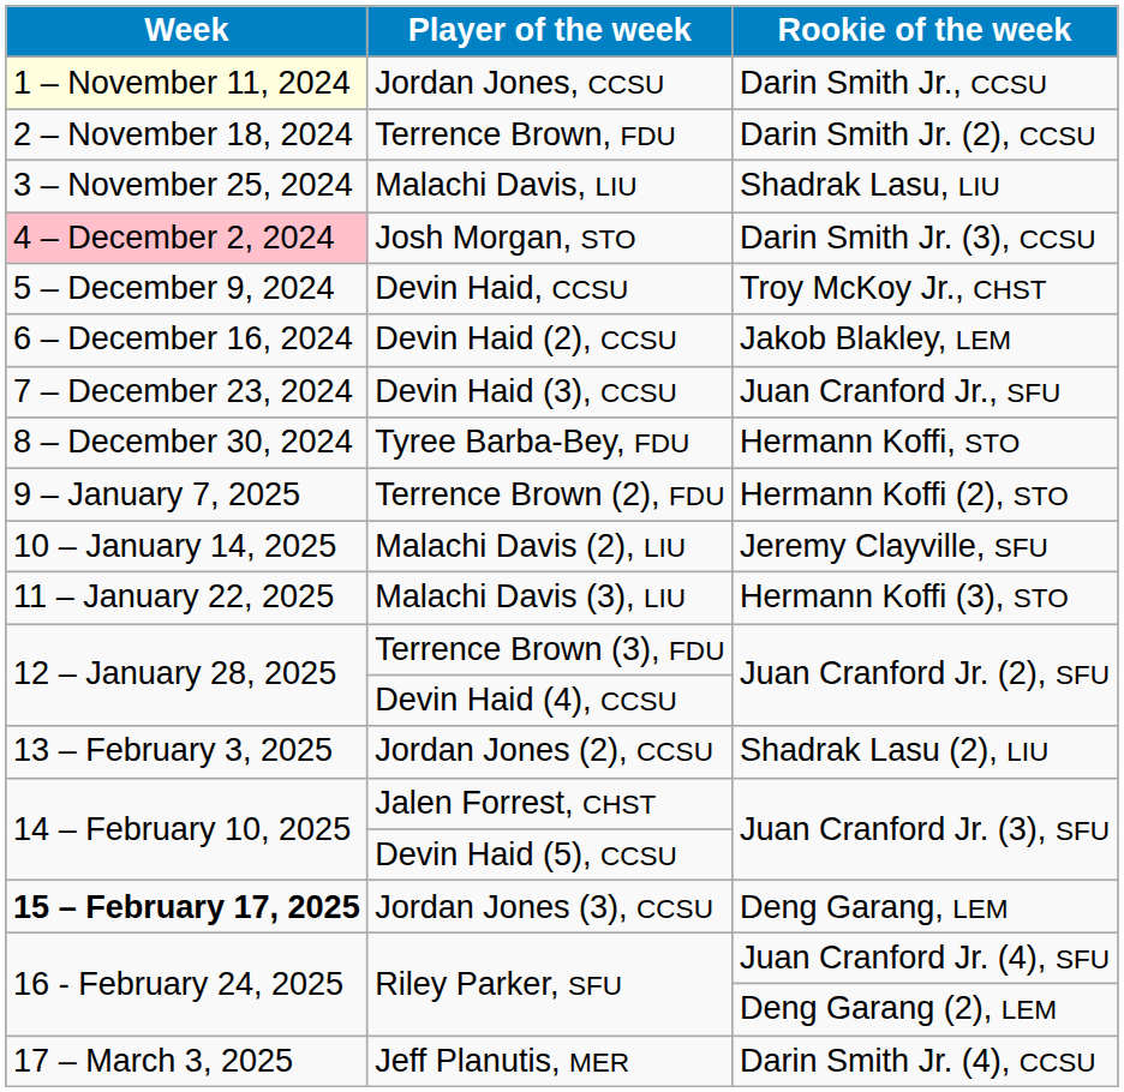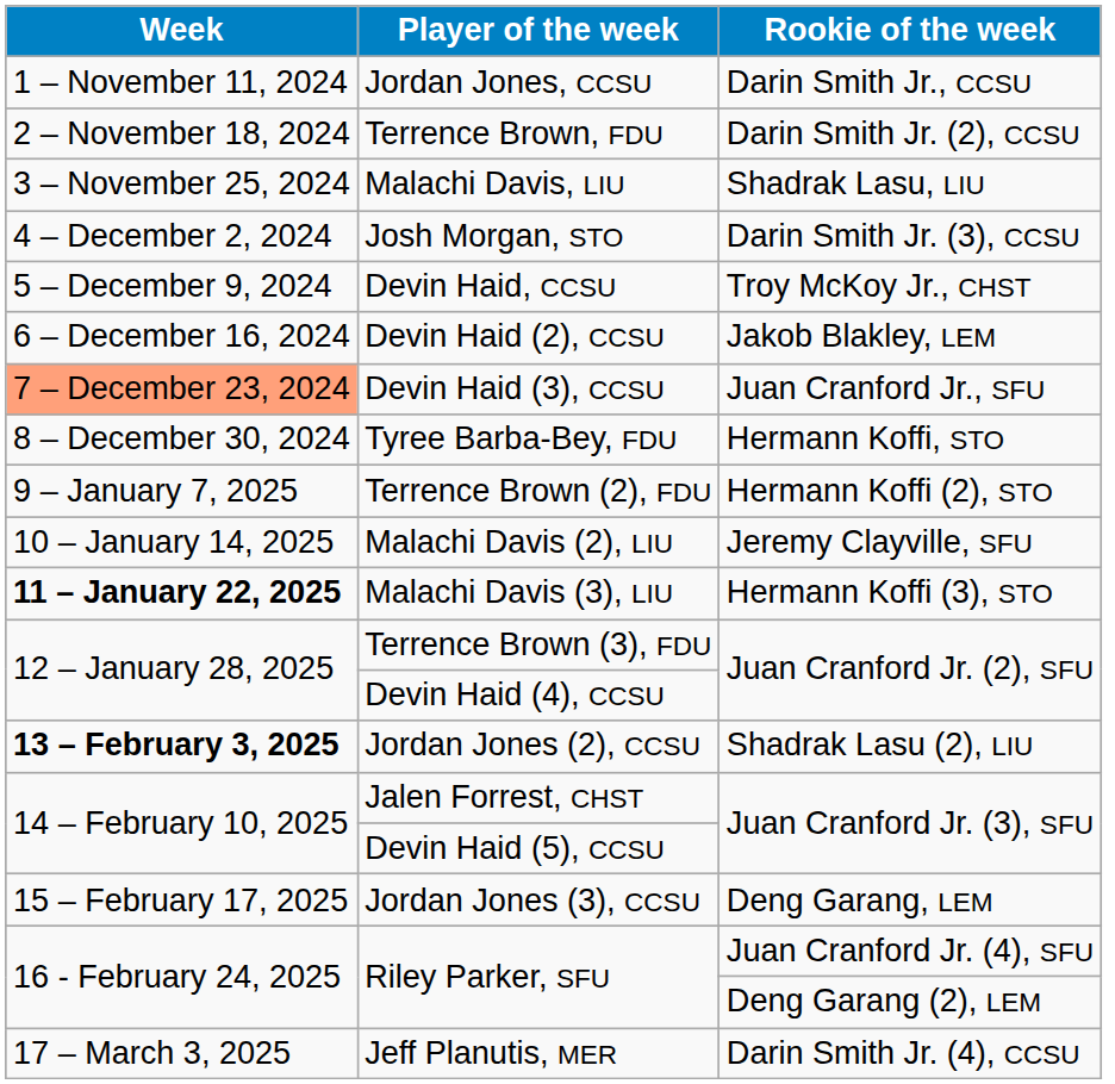Jordan Jones, CCSU | Week: lightyellow background -> no background
Josh Morgan, STO | Week: pink background -> no background
Devin Haid (3), CCSU | Week: no background -> lightsalmon background
Malachi Davis (3), LIU | Week: normal -> bold
Jordan Jones (2), CCSU | Week: normal -> bold
Jordan Jones (3), CCSU | Week: bold -> normal
